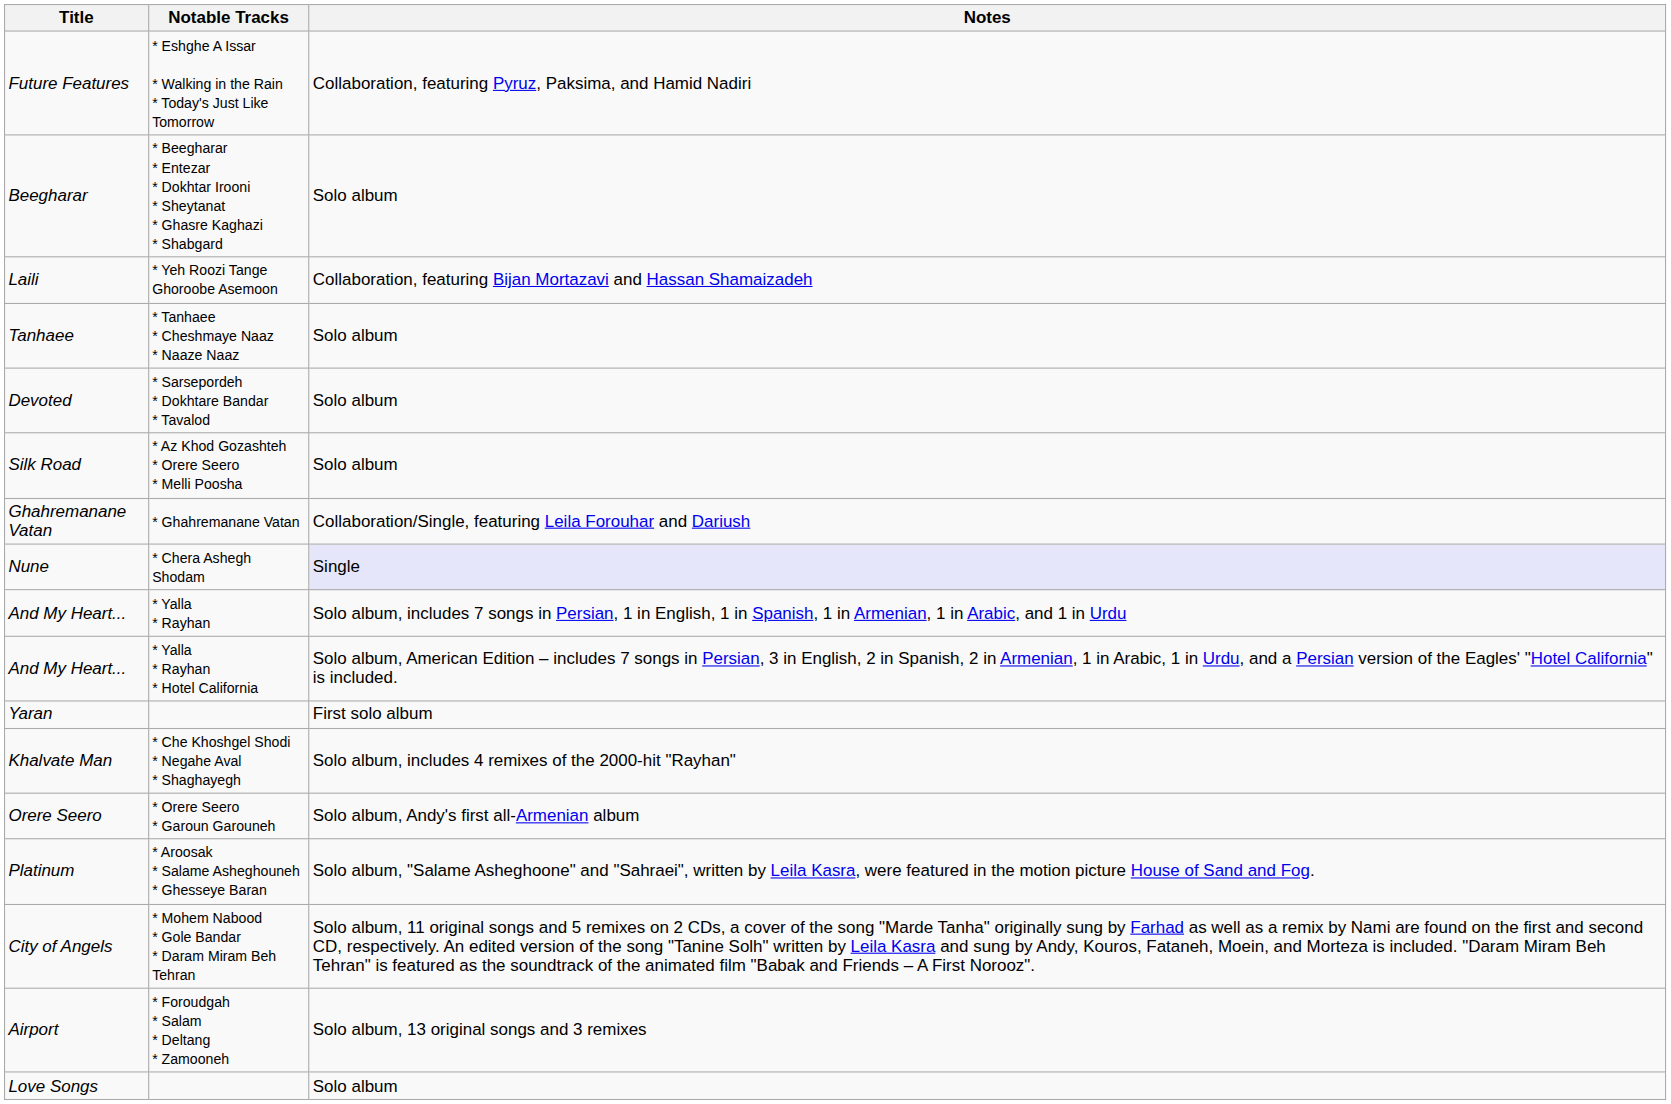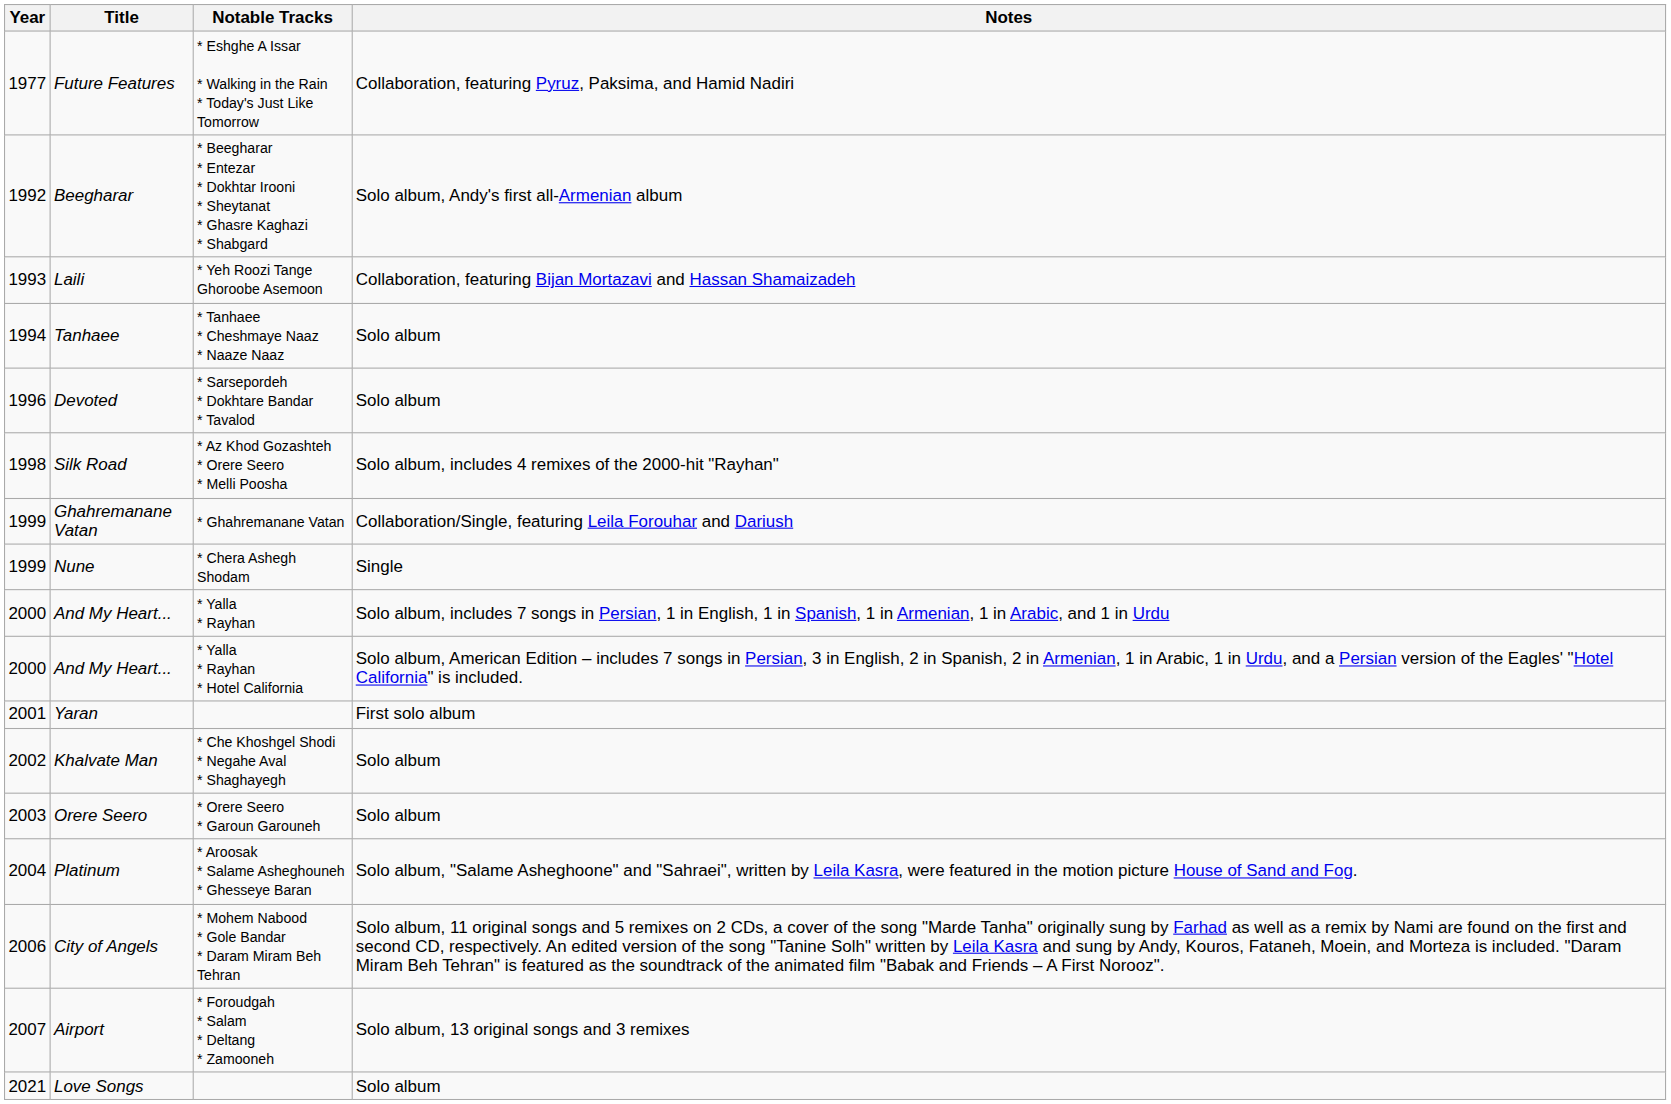+ column: Year | 1977 | 1992 | 1993 | 1994 | 1996 | 1998 | 1999 | 1999 | 2000 | 2000 | 2001 | 2002 | 2003 | 2004 | 2006 | 2007 | 2021
Beegharar | Notes: Solo album -> Solo album, Andy's first all-Armenian album
Silk Road | Notes: Solo album -> Solo album, includes 4 remixes of the 2000-hit "Rayhan"
Nune | Notes: lavender background -> no background
Khalvate Man | Notes: Solo album, includes 4 remixes of the 2000-hit "Rayhan" -> Solo album
Orere Seero | Notes: Solo album, Andy's first all-Armenian album -> Solo album
